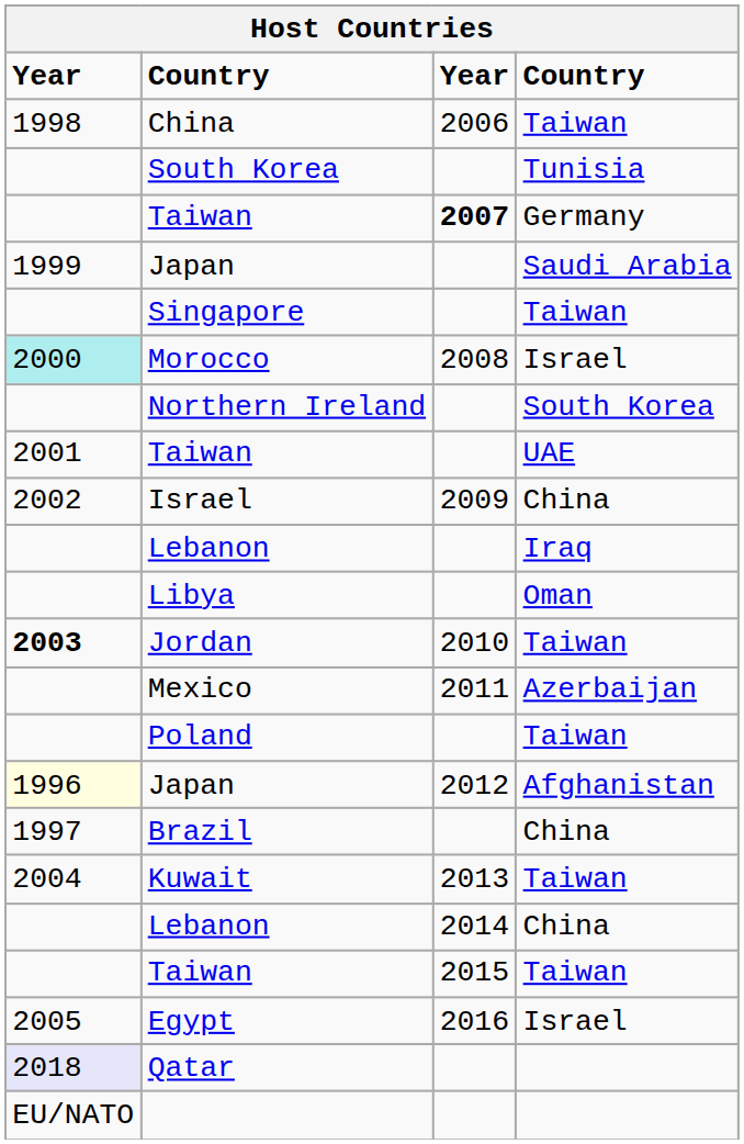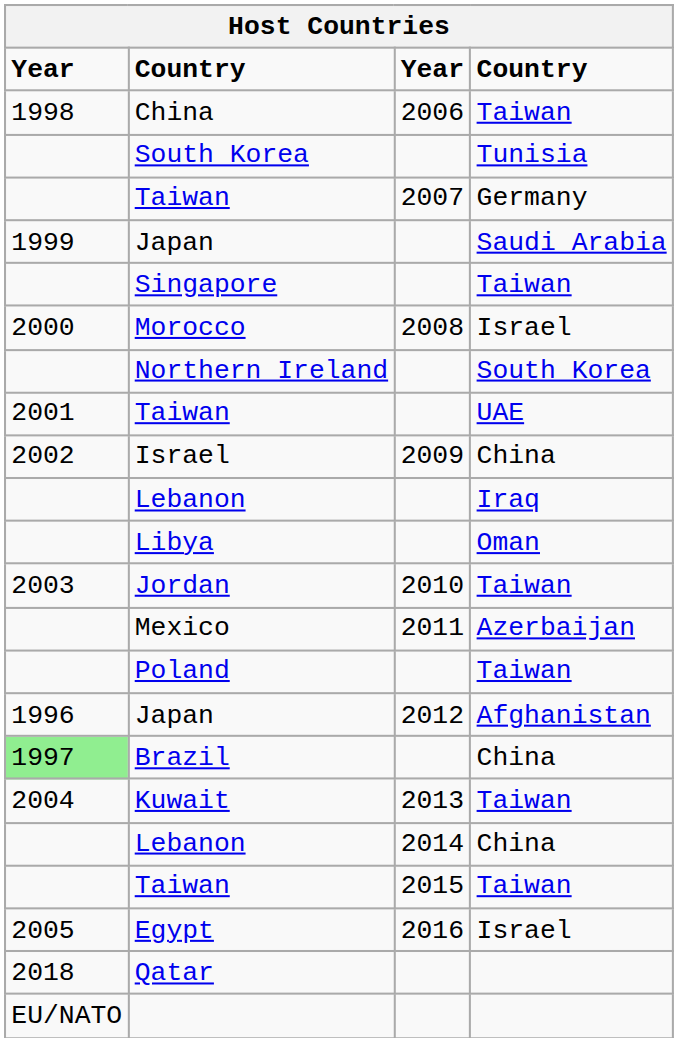Taiwan / Germany | column 3: bold -> normal
Morocco | column 1: paleturquoise background -> no background
Jordan | column 1: bold -> normal
Japan / Afghanistan | column 1: lightyellow background -> no background
Brazil | column 1: no background -> lightgreen background
Qatar | column 1: lavender background -> no background
